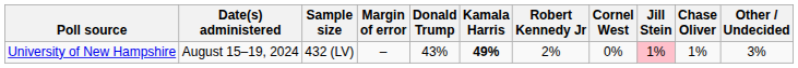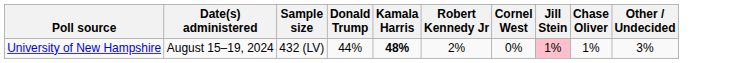- column: Margin of error | –
University of New Hampshire | Donald Trump: 43% -> 44%
University of New Hampshire | Kamala Harris: 49% -> 48%
